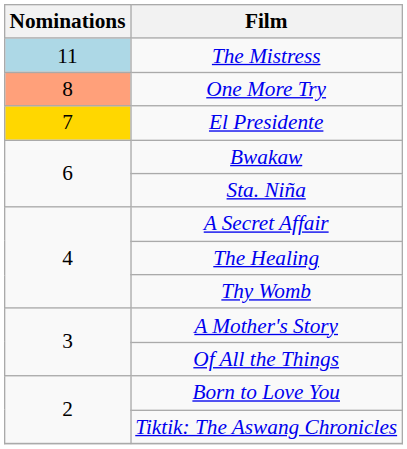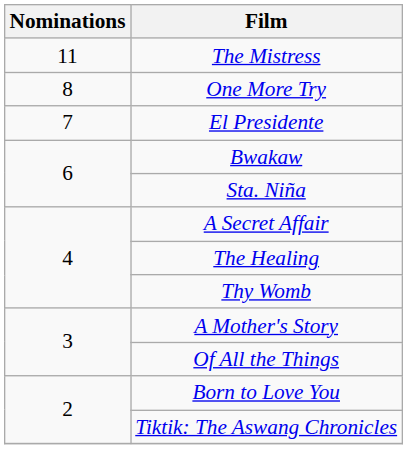The Mistress | Nominations: lightblue background -> no background
One More Try | Nominations: lightsalmon background -> no background
El Presidente | Nominations: gold background -> no background
